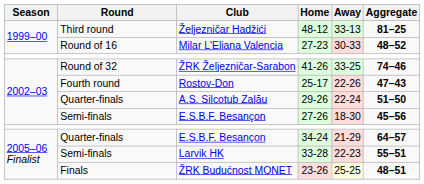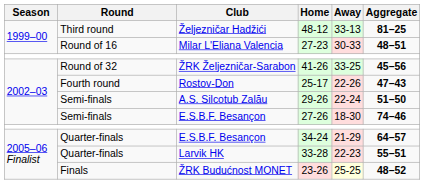27-23 | Aggregate: 48–52 -> 48–51
41-26 | Aggregate: 74–46 -> 45–56
29-26 | Round: Quarter-finals -> Semi-finals
27-26 | Aggregate: 45–56 -> 74–46
33-28 | Round: Semi-finals -> Quarter-finals
23-26 | Aggregate: 48–51 -> 48–52
